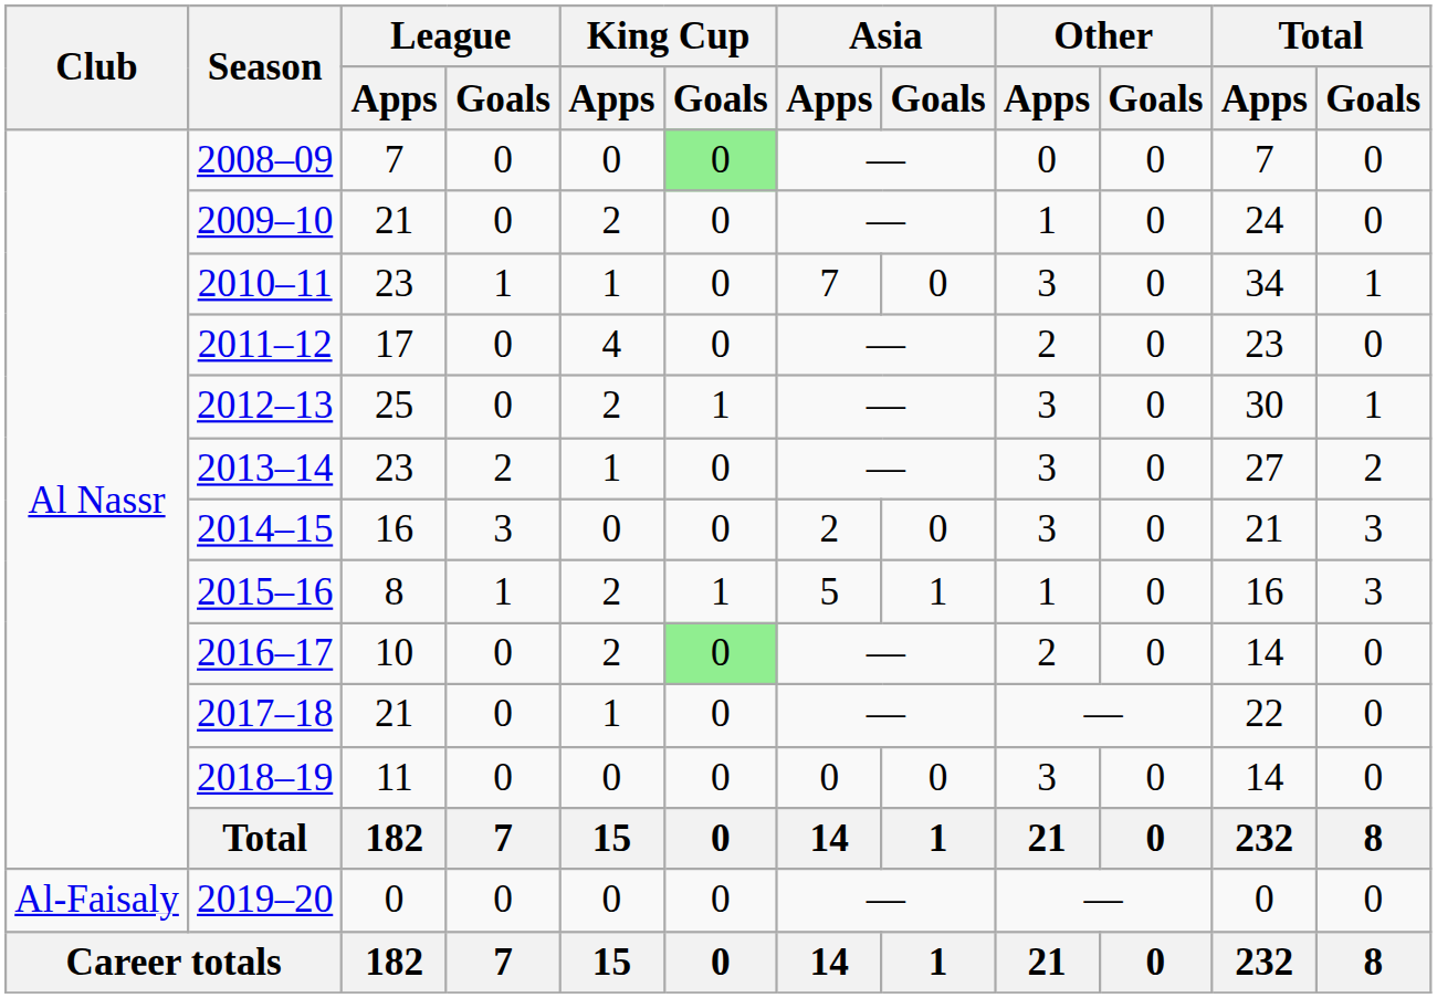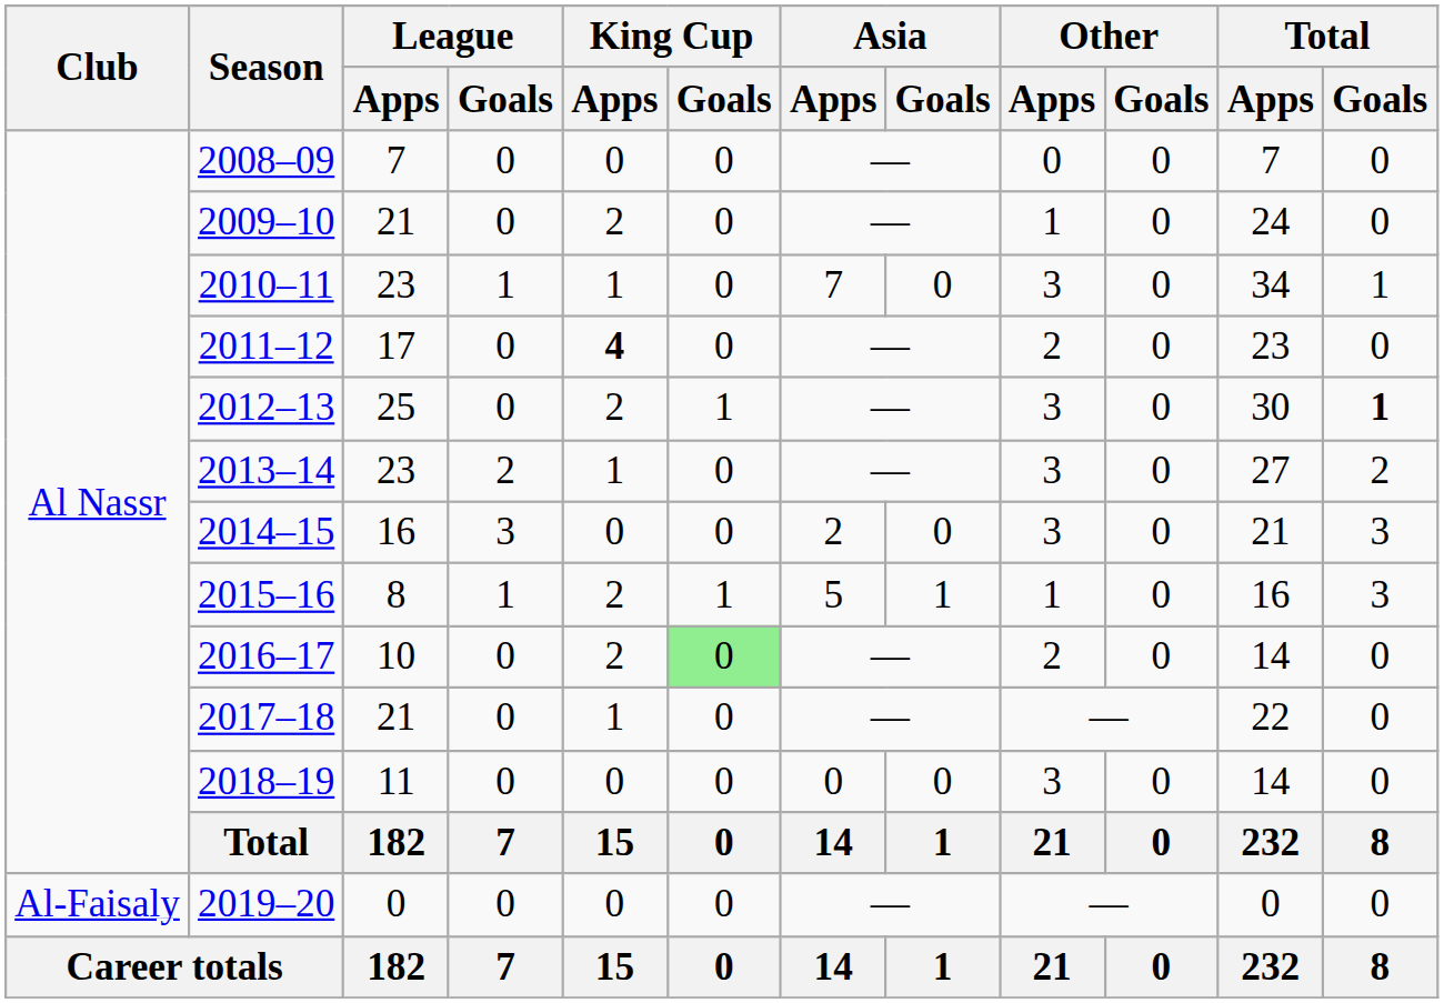2008–09 | King Cup / Goals: lightgreen background -> no background
2011–12 | King Cup / Apps: normal -> bold
2012–13 | Total / Goals: normal -> bold
